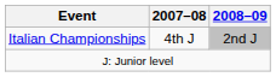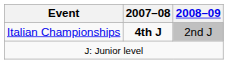Italian Championships | 2007–08: normal -> bold
